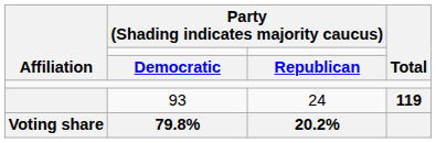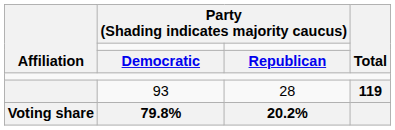119 | column 3: 24 -> 28
